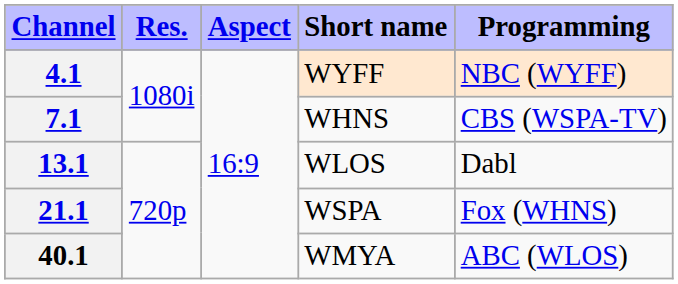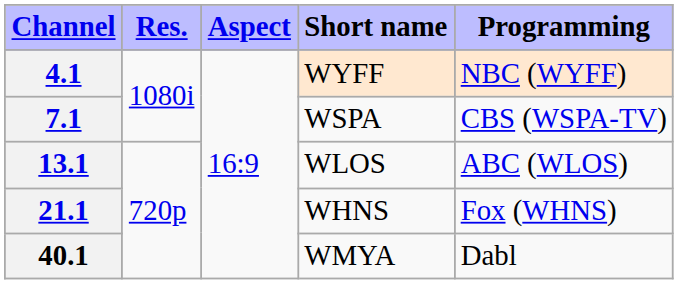7.1 | Short name: WHNS -> WSPA
13.1 | Programming: Dabl -> ABC (WLOS)
21.1 | Short name: WSPA -> WHNS
40.1 | Programming: ABC (WLOS) -> Dabl
